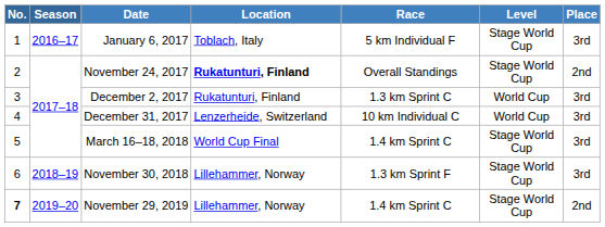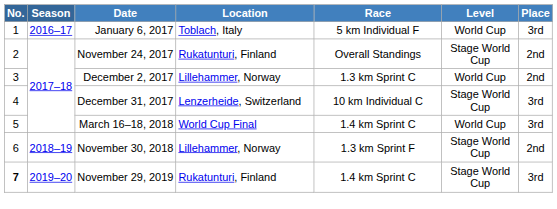January 6, 2017 | Level: Stage World Cup -> World Cup
November 24, 2017 | Location: bold -> normal
December 2, 2017 | Location: Rukatunturi, Finland -> Lillehammer, Norway
December 2, 2017 | Place: 3rd -> 2nd
December 31, 2017 | Level: World Cup -> Stage World Cup
March 16–18, 2018 | Level: Stage World Cup -> World Cup
November 30, 2018 | Place: 3rd -> 2nd
November 29, 2019 | Location: Lillehammer, Norway -> Rukatunturi, Finland
November 29, 2019 | Place: 2nd -> 3rd
